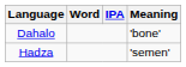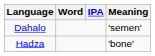Dahalo | Meaning: 'bone' -> 'semen'
Hadza | Meaning: 'semen' -> 'bone'
